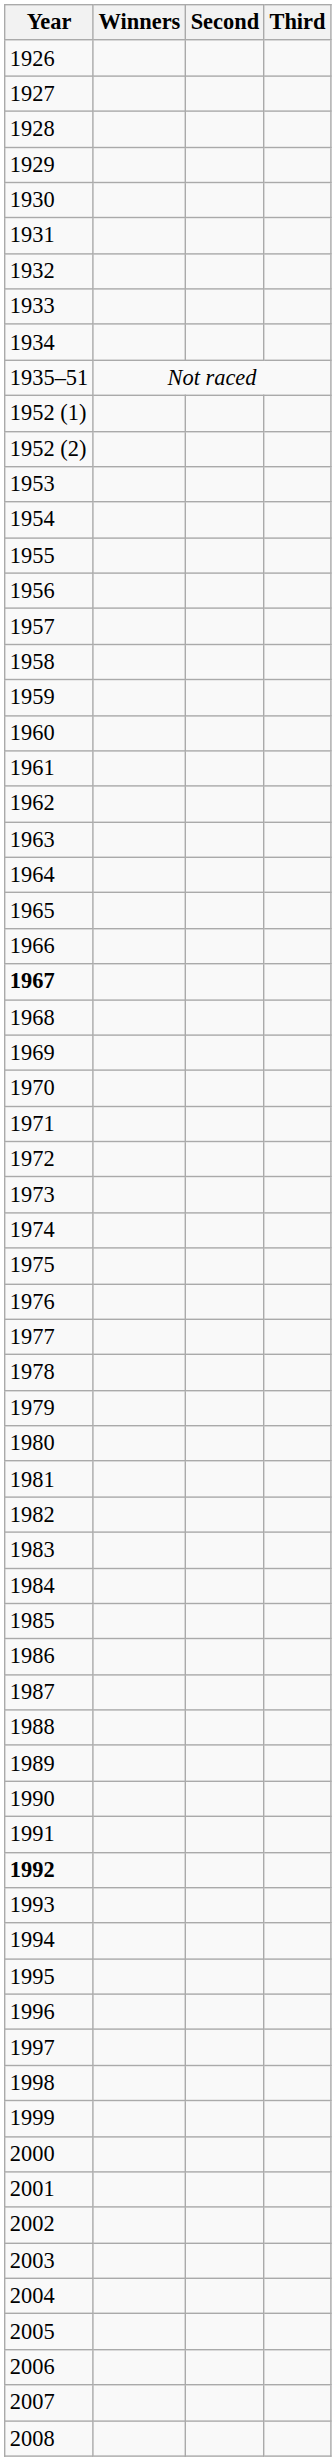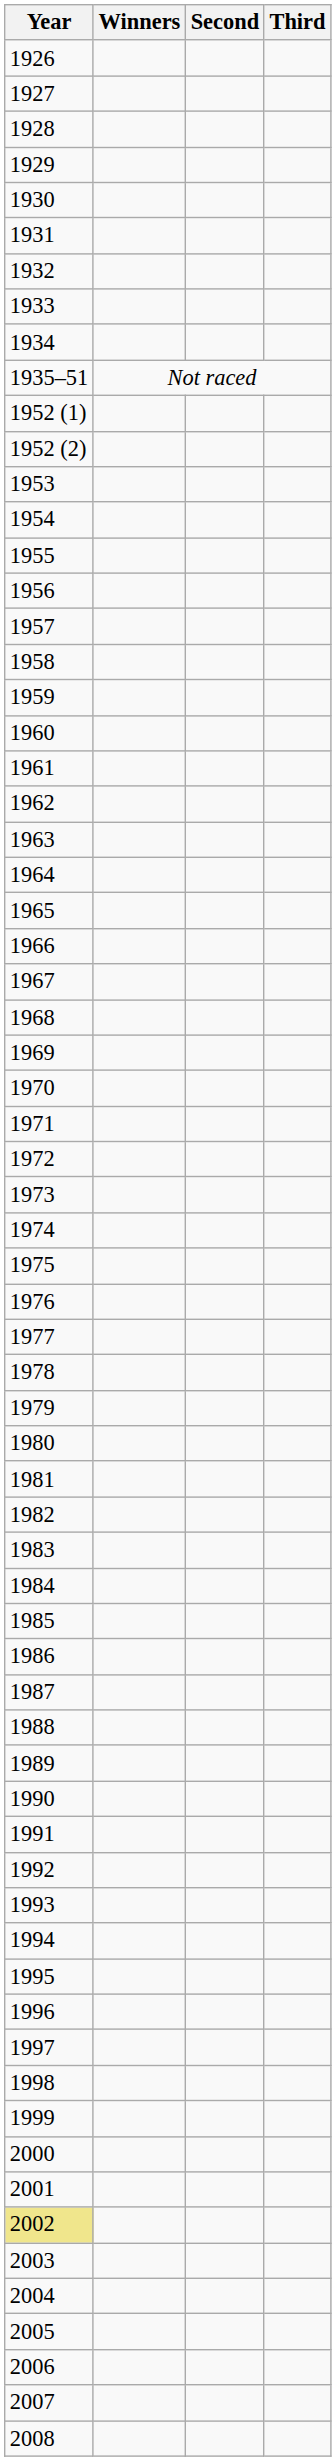1967 | Year: bold -> normal
1992 | Year: bold -> normal
2002 | Year: no background -> khaki background
